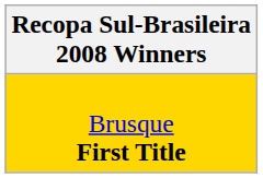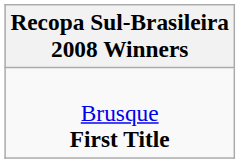row 2 | column 1: gold background -> no background
